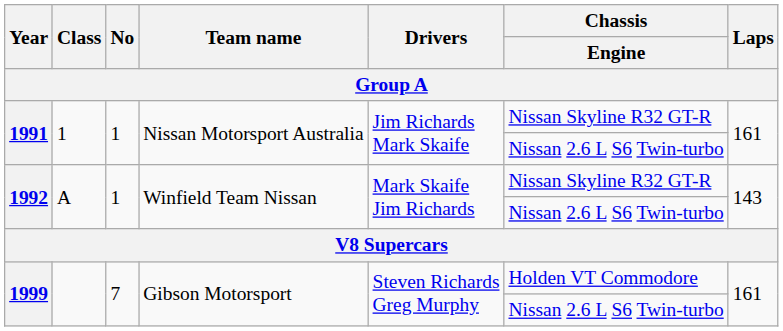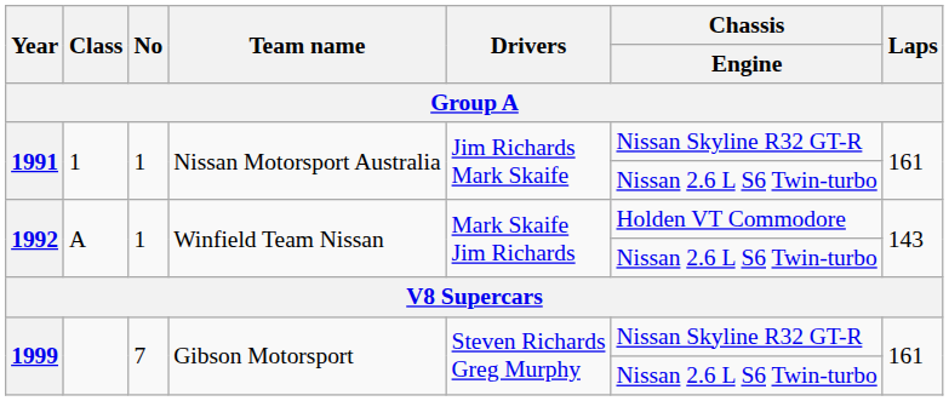row 6 | Chassis / Engine: Nissan Skyline R32 GT-R -> Holden VT Commodore
row 9 | Chassis / Engine: Holden VT Commodore -> Nissan Skyline R32 GT-R
